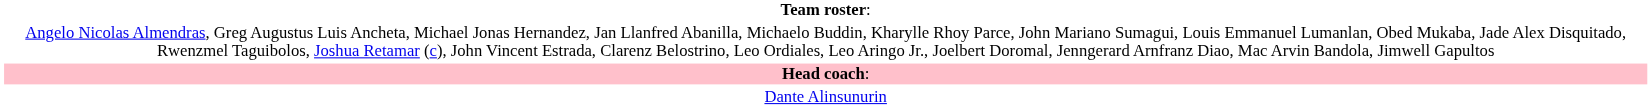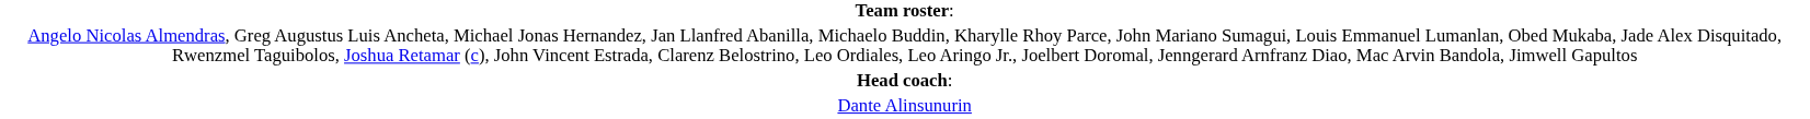row 3 | column 1: pink background -> no background
